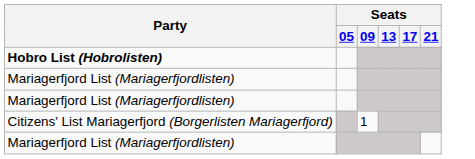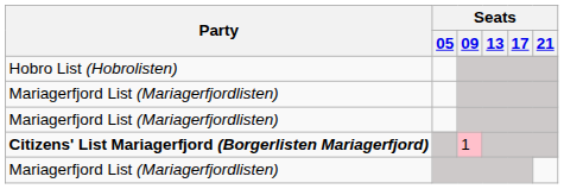Hobro List (Hobrolisten) | Party: bold -> normal
Citizens' List Mariagerfjord (Borgerlisten Mariagerfjord) | Party: normal -> bold
Citizens' List Mariagerfjord (Borgerlisten Mariagerfjord) | Seats / 09: no background -> pink background
